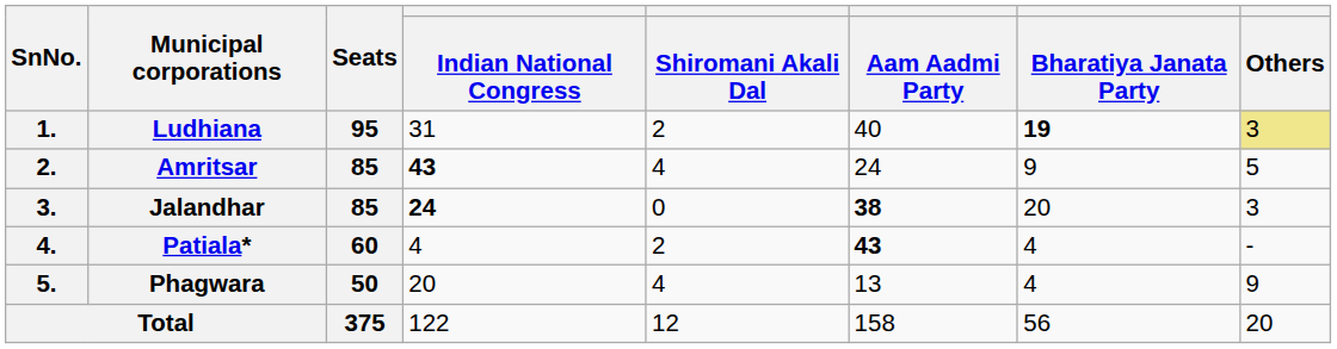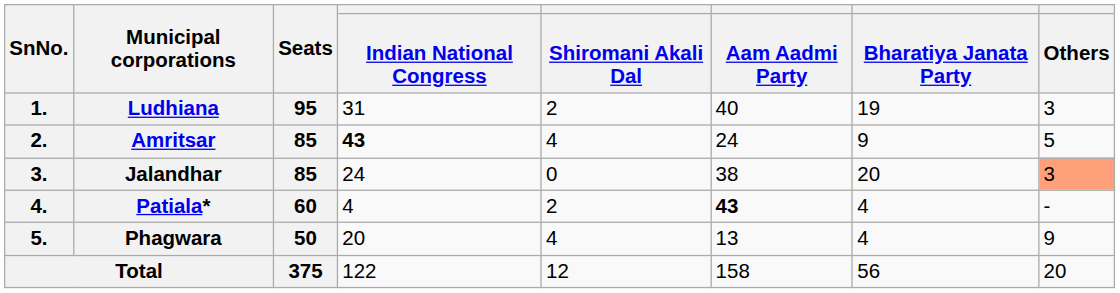Ludhiana | Bharatiya Janata Party: bold -> normal
Ludhiana | Others: khaki background -> no background
Jalandhar | Indian National Congress: bold -> normal
Jalandhar | Aam Aadmi Party: bold -> normal
Jalandhar | Others: no background -> lightsalmon background
